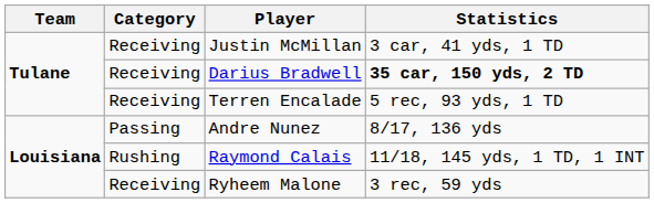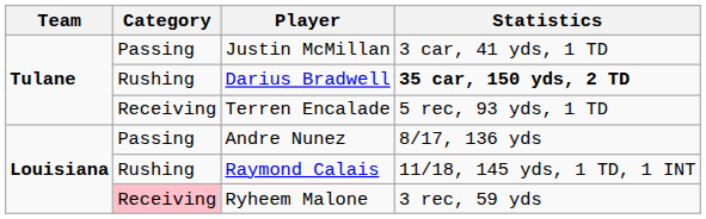Justin McMillan | Category: Receiving -> Passing
Darius Bradwell | Category: Receiving -> Rushing
Ryheem Malone | Category: no background -> pink background
